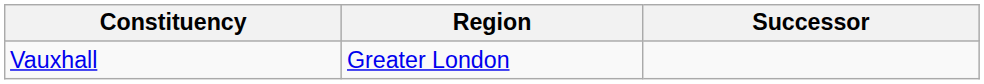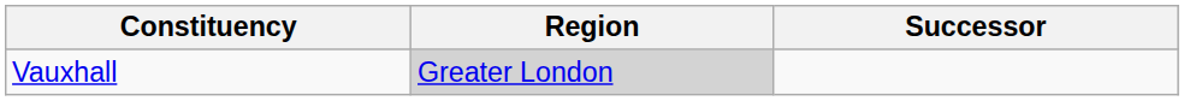Vauxhall | Region: no background -> lightgrey background
